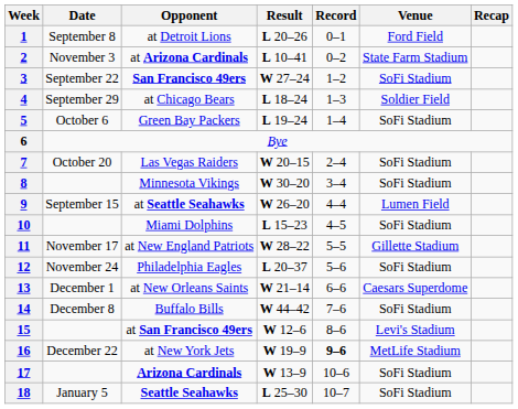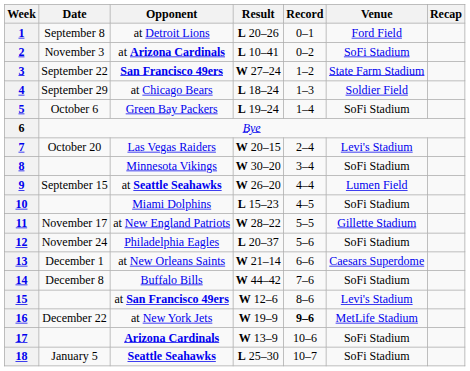2 | Venue: State Farm Stadium -> SoFi Stadium
3 | Venue: SoFi Stadium -> State Farm Stadium
7 | Venue: SoFi Stadium -> Levi's Stadium
